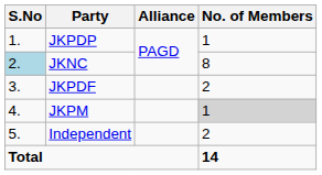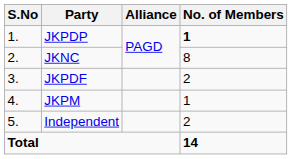JKPDP | No. of Members: normal -> bold
JKNC | S.No: lightblue background -> no background
JKPM | No. of Members: lightgrey background -> no background
